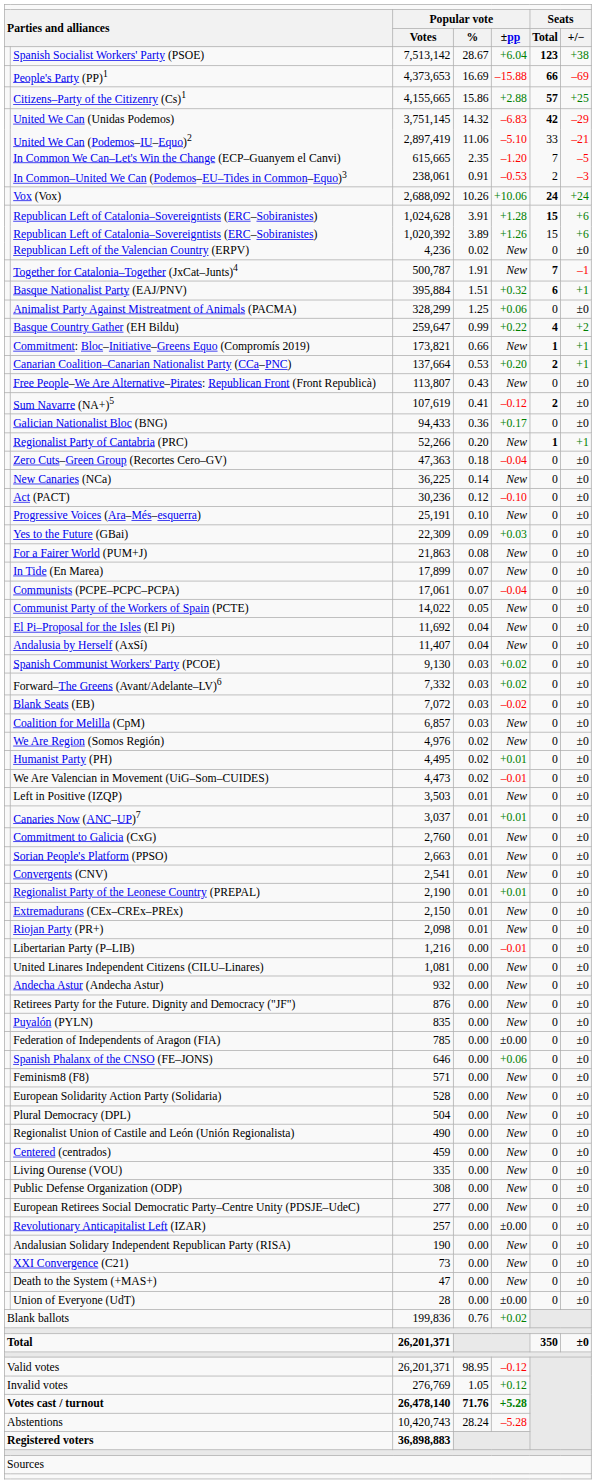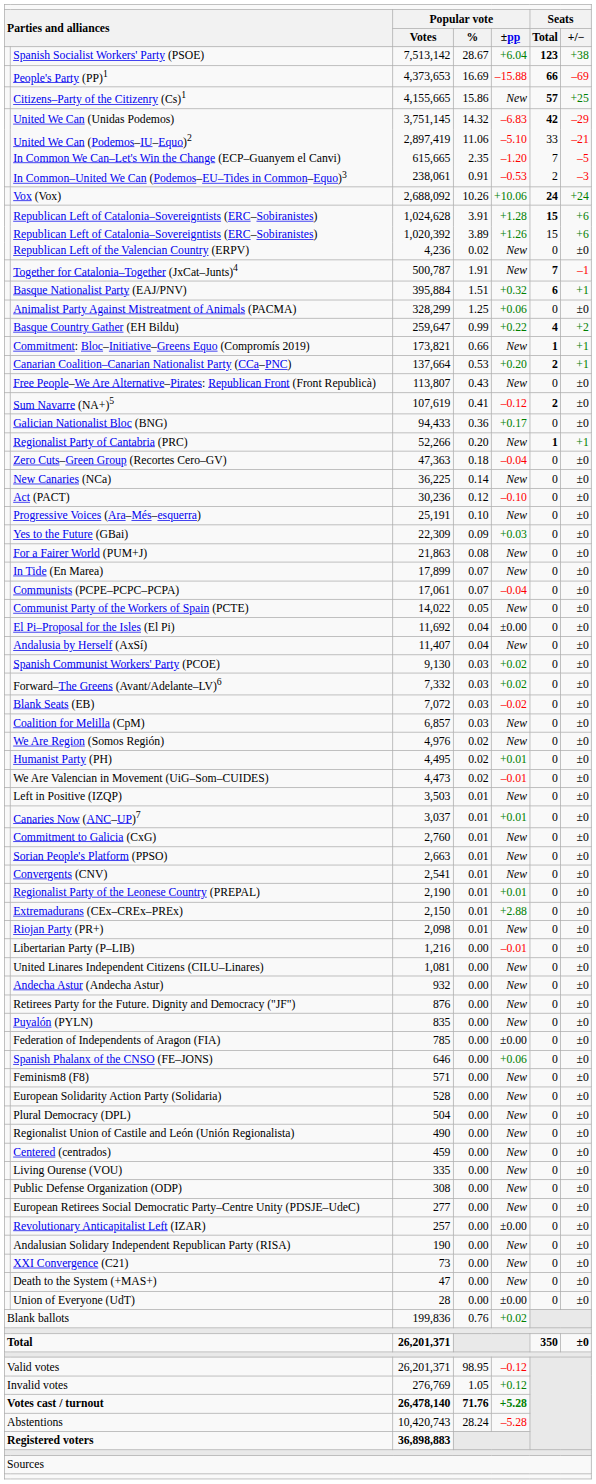Citizens–Party of the Citizenry (Cs)1 | column 5: +2.88 -> New
El Pi–Proposal for the Isles (El Pi) | column 5: New -> ±0.00
Extremadurans (CEx–CREx–PREx) | column 5: New -> +2.88
